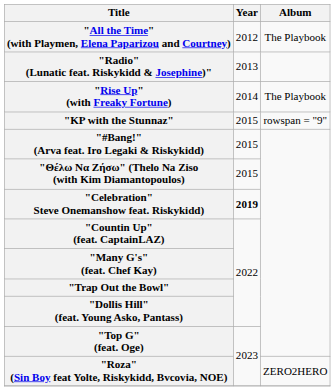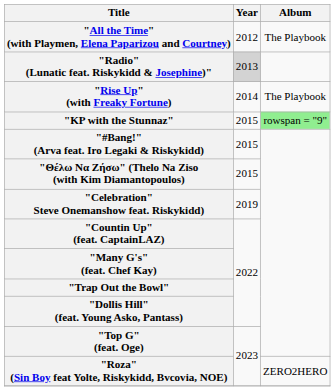"Radio" (Lunatic feat. Riskykidd & Josephine)" | Year: no background -> lightgrey background
"KP with the Stunnaz" | Album: no background -> lightgreen background
"Celebration" Steve Onemanshow feat. Riskykidd) | Year: bold -> normal
